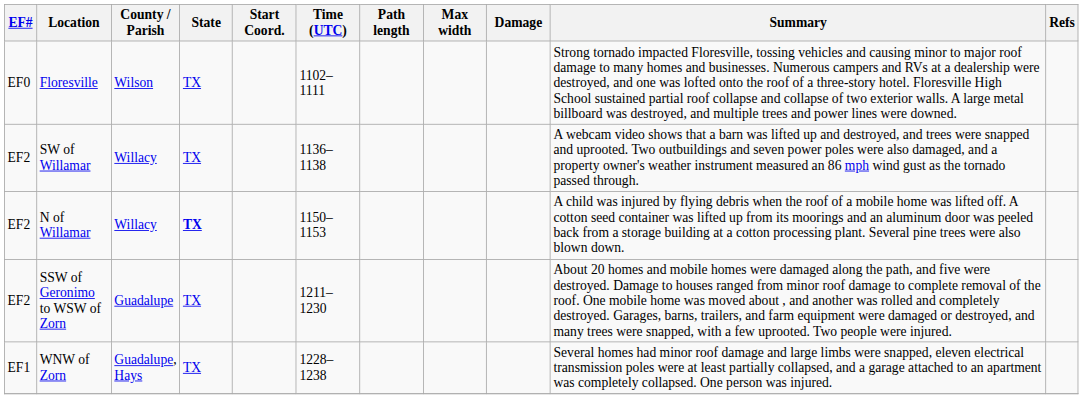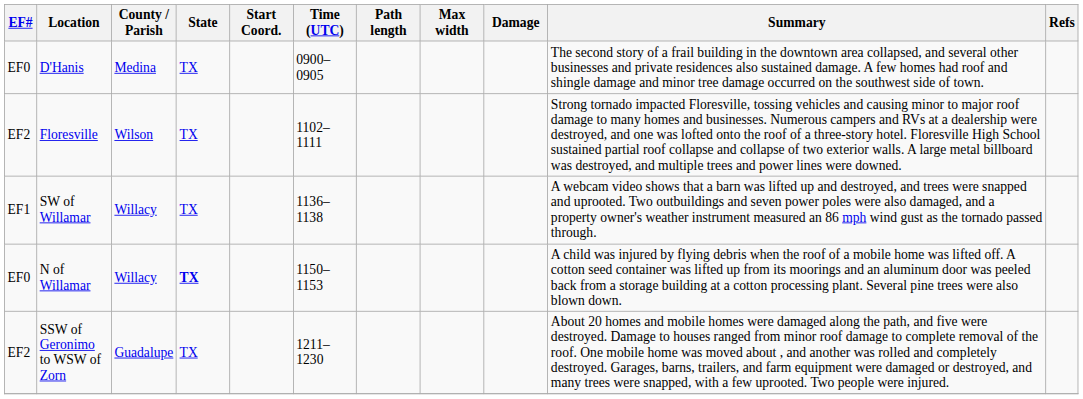+ row: EF0 | D'Hanis | Medina | TX | 0900–0905 | The second story of a frail building in the downtown area collapsed, and several other businesses and private residences also sustained damage. A few homes had roof and shingle damage and minor tree damage occurred on the southwest side of town.
Floresville | EF#: EF0 -> EF2
SW of Willamar | EF#: EF2 -> EF1
N of Willamar | EF#: EF2 -> EF0
- row: EF1 | WNW of Zorn | Guadalupe, Hays | TX | 1228–1238 | Several homes had minor roof damage and large limbs were snapped, eleven electrical transmission poles were at least partially collapsed, and a garage attached to an apartment was completely collapsed. One person was injured.
